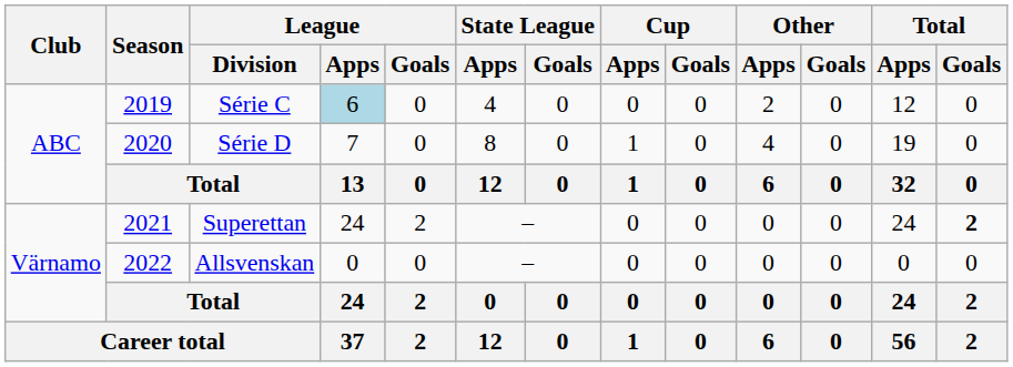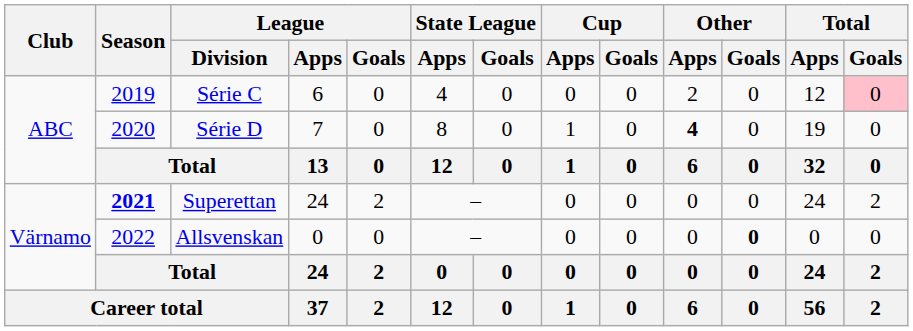Série C | League / Apps: lightblue background -> no background
Série C | Total / Goals: no background -> pink background
Série D | Other / Apps: normal -> bold
Superettan | Season: normal -> bold
Superettan | Total / Goals: bold -> normal
Allsvenskan | Other / Goals: normal -> bold
